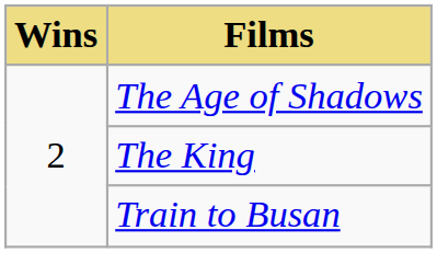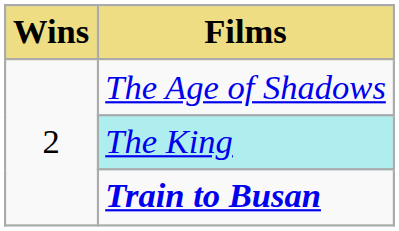The King | Films: no background -> paleturquoise background
Train to Busan | Films: normal -> bold
